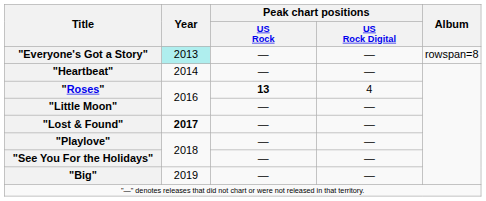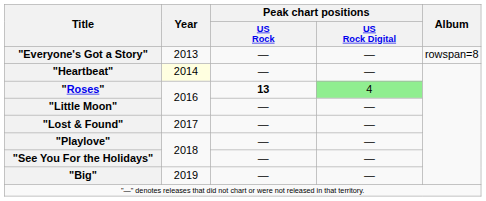"Everyone's Got a Story" | Year: paleturquoise background -> no background
"Heartbeat" | Year: no background -> lightyellow background
"Roses" | Peak chart positions / US Rock Digital: no background -> lightgreen background
"Lost & Found" | Year: bold -> normal
